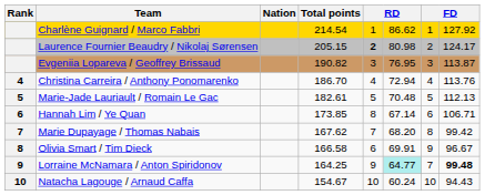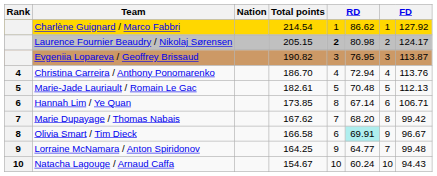Olivia Smart / Tim Dieck | column 6: no background -> paleturquoise background
Lorraine McNamara / Anton Spiridonov | column 6: paleturquoise background -> no background
Lorraine McNamara / Anton Spiridonov | column 8: bold -> normal
